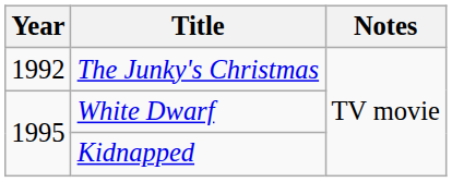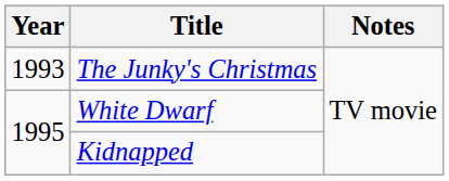The Junky's Christmas | Year: 1992 -> 1993
